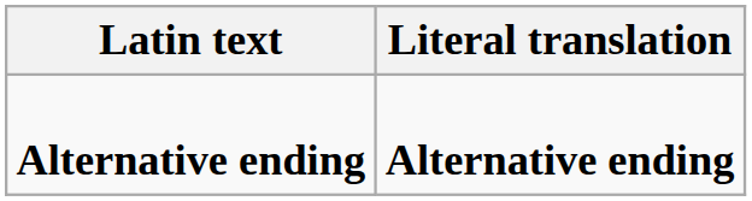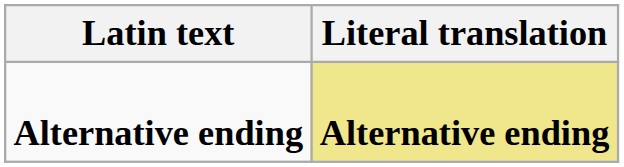row 2 | Literal translation: no background -> khaki background
